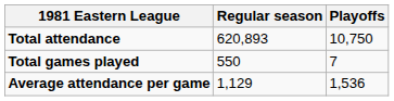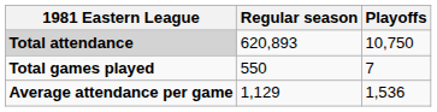row 2 | 1981 Eastern League: no background -> lightgrey background
